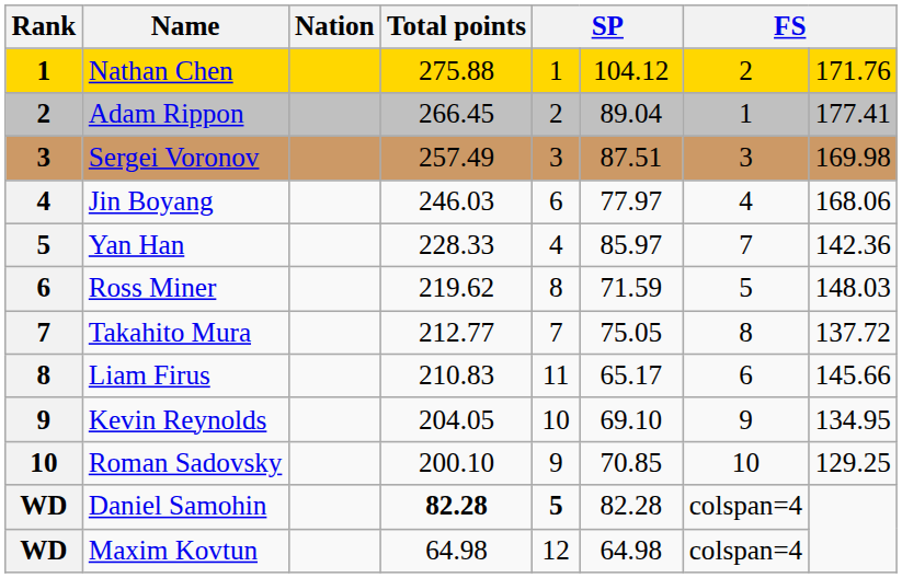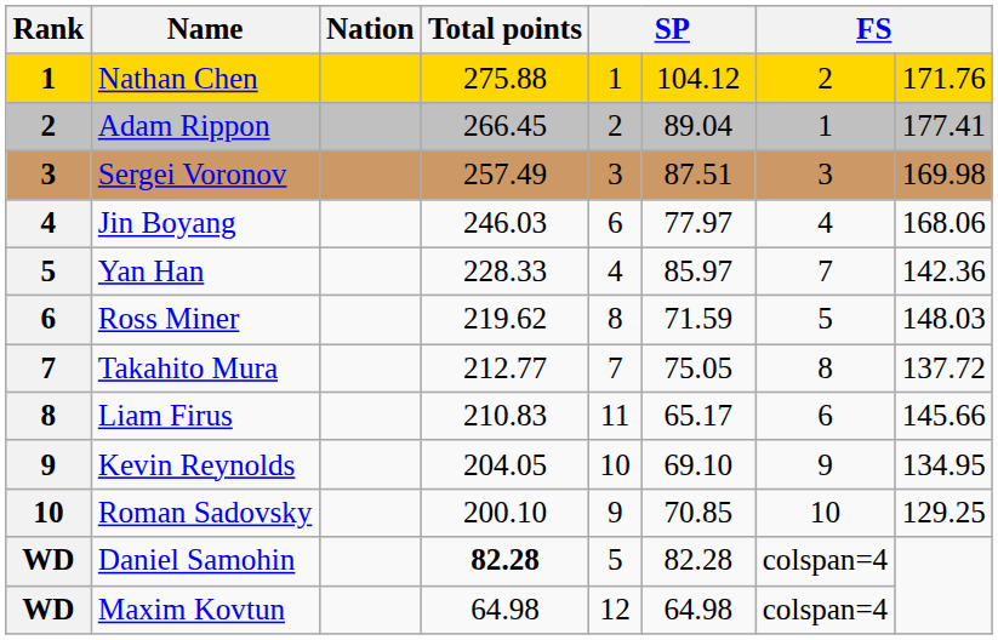Daniel Samohin | column 5: bold -> normal
